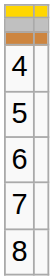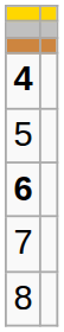row 4 | column 1: normal -> bold
row 6 | column 1: normal -> bold
